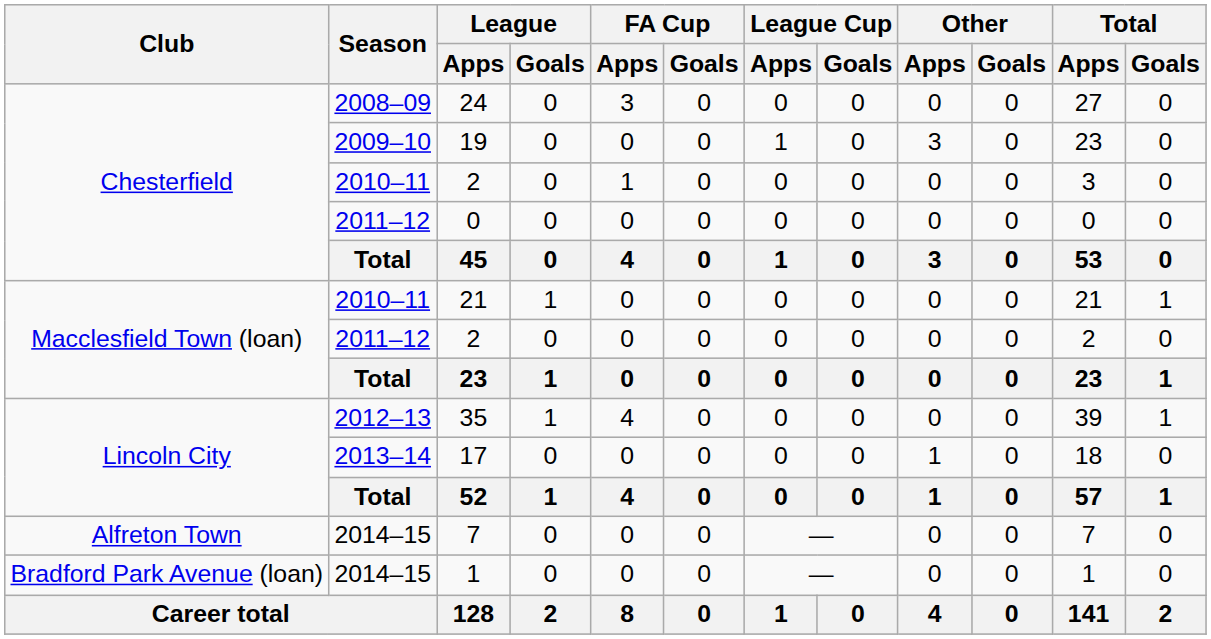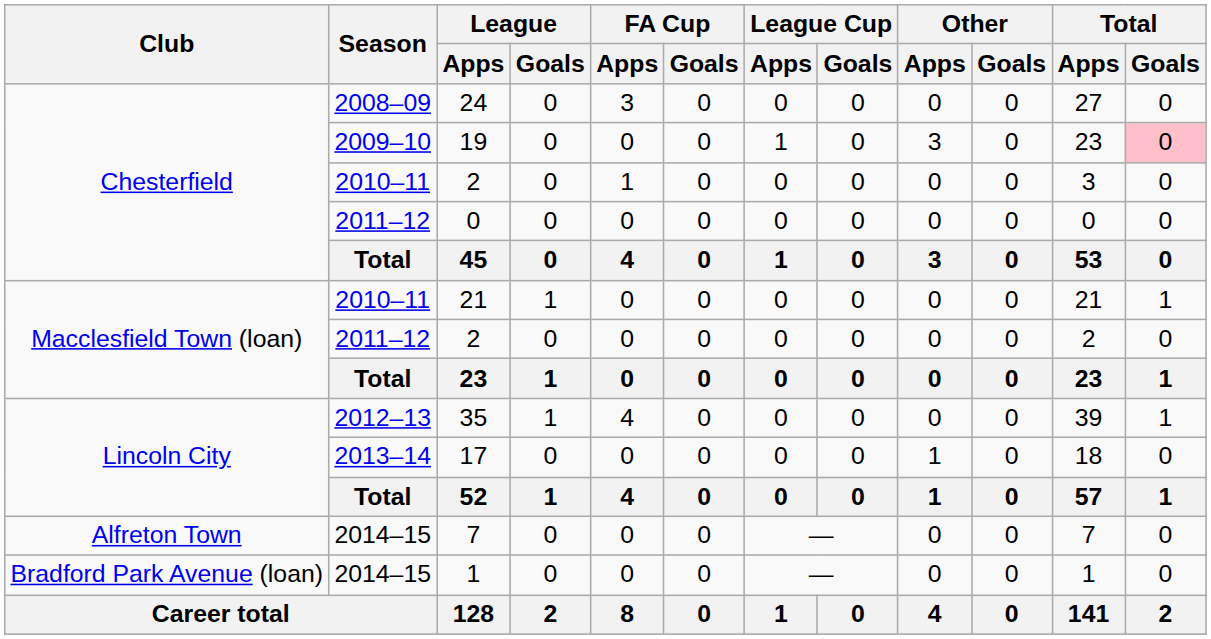19 | Total / Goals: no background -> pink background
